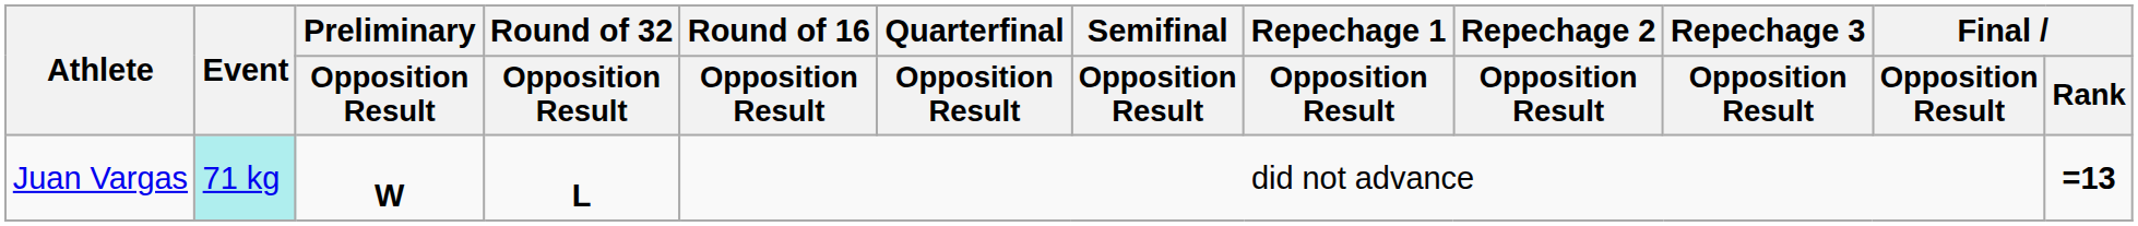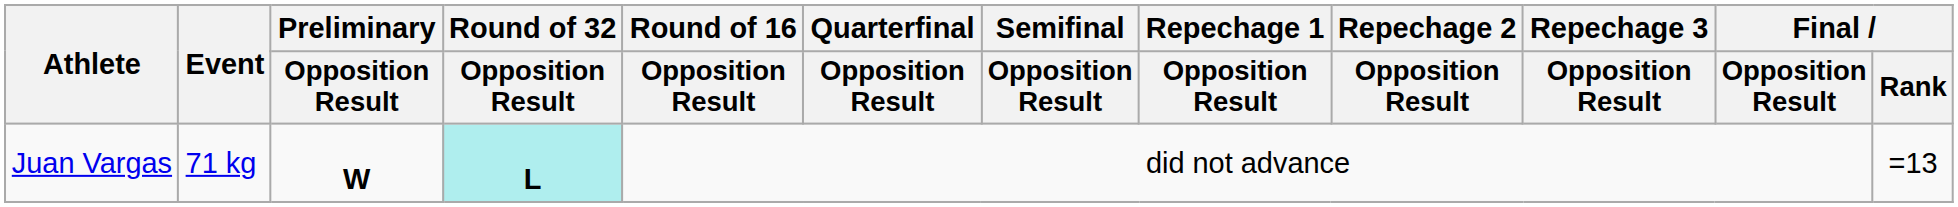Juan Vargas | Event: paleturquoise background -> no background
Juan Vargas | Round of 32 / Opposition Result: no background -> paleturquoise background
Juan Vargas | Final / Rank: bold -> normal
